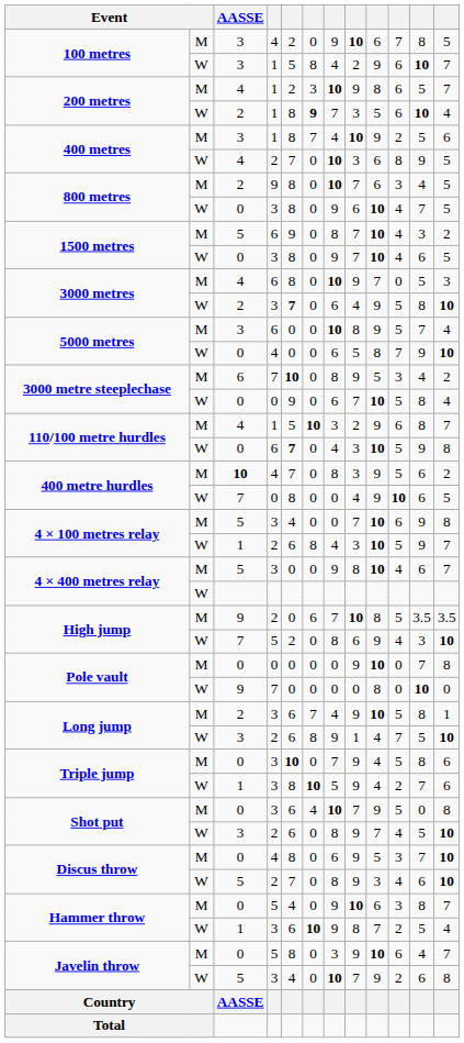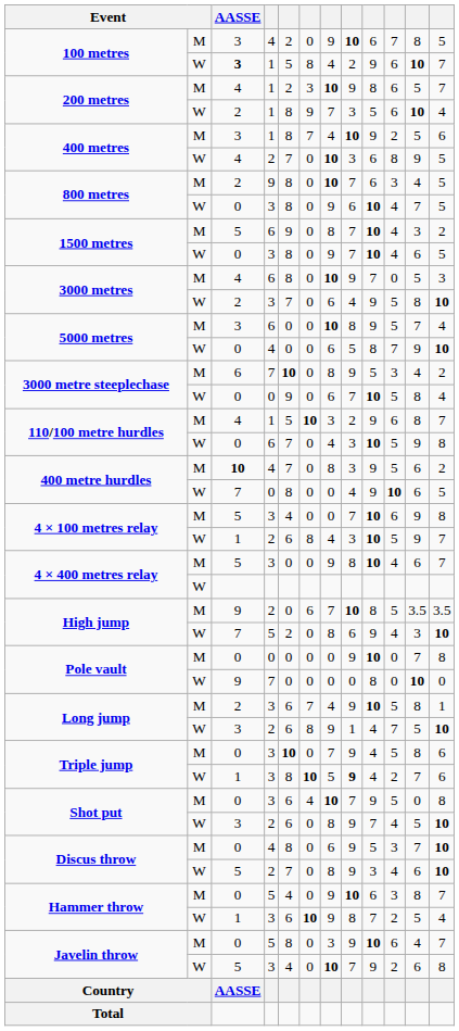100 metres / W | AASSE: normal -> bold
200 metres / W | column 6: bold -> normal
3000 metres / W | column 5: bold -> normal
110/100 metre hurdles / W | column 5: bold -> normal
Triple jump / W | column 8: normal -> bold
